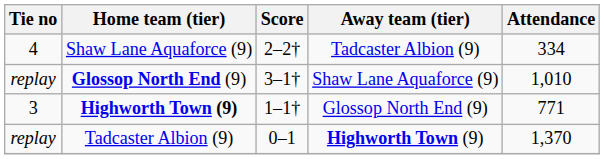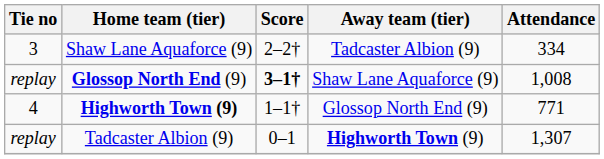row 2 | Tie no: 4 -> 3
row 3 | Score: normal -> bold
row 3 | Attendance: 1,010 -> 1,008
row 4 | Tie no: 3 -> 4
row 5 | Attendance: 1,370 -> 1,307
